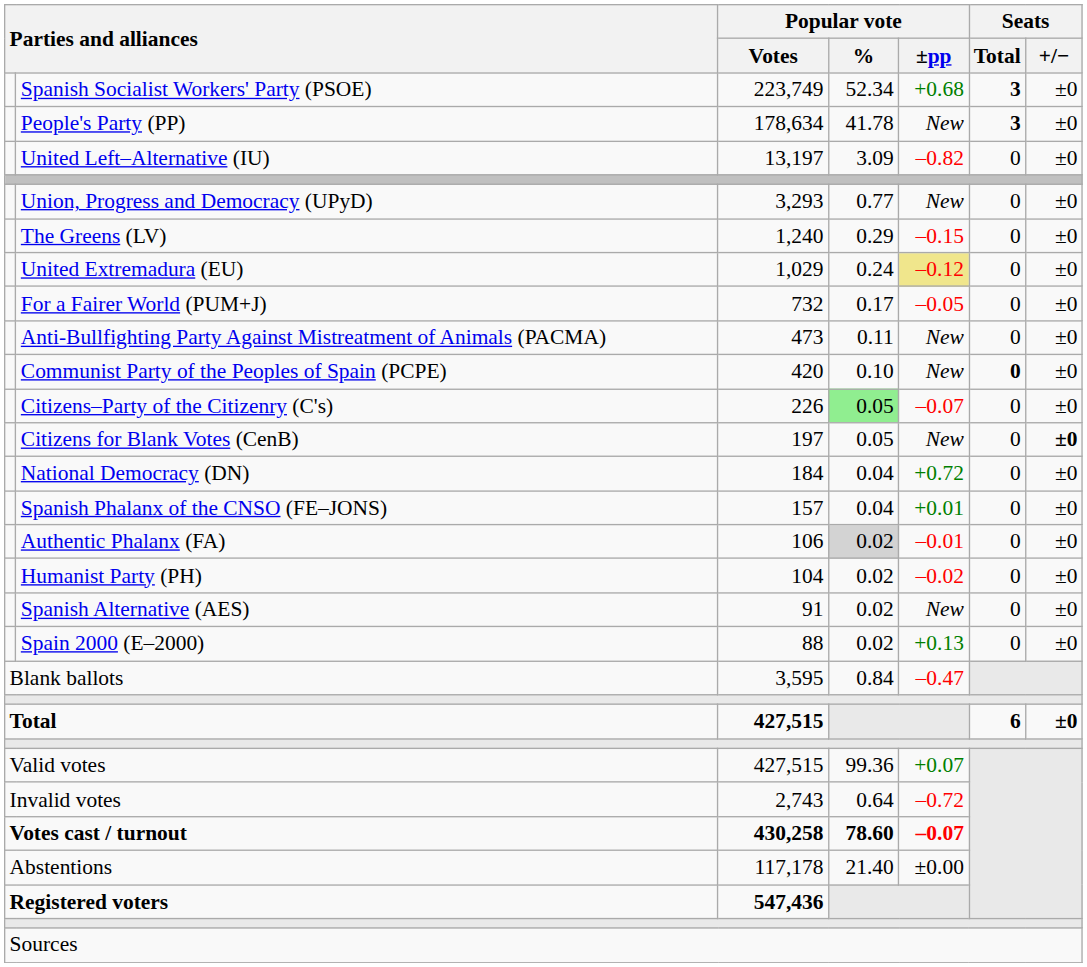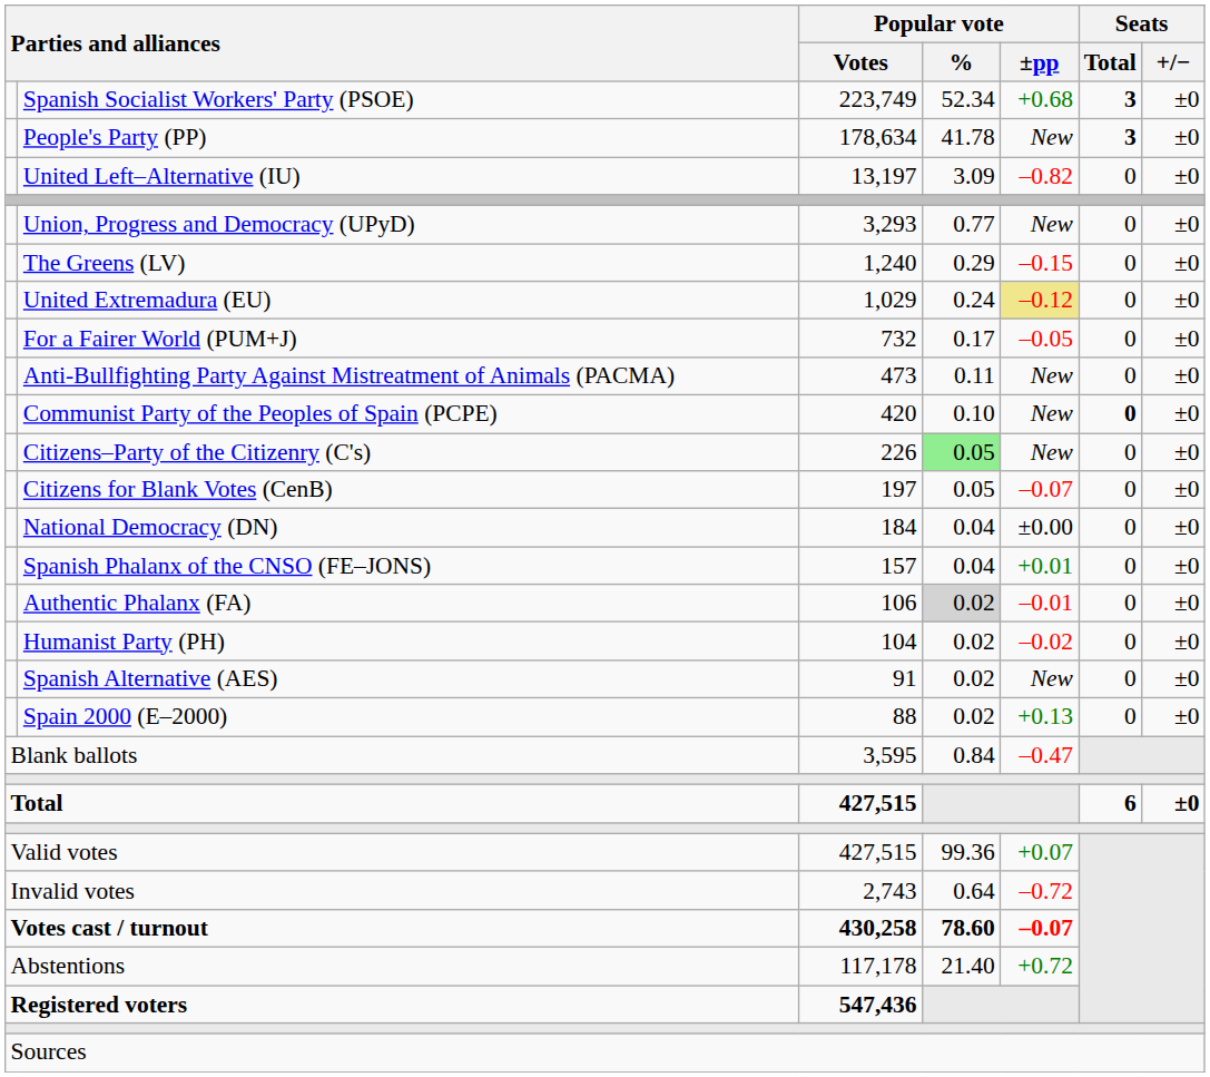Citizens–Party of the Citizenry (C's) | Popular vote / ±pp: –0.07 -> New
Citizens for Blank Votes (CenB) | Popular vote / ±pp: New -> –0.07
Citizens for Blank Votes (CenB) | Seats / +/−: bold -> normal
National Democracy (DN) | Popular vote / ±pp: +0.72 -> ±0.00
Abstentions | Popular vote / ±pp: ±0.00 -> +0.72
